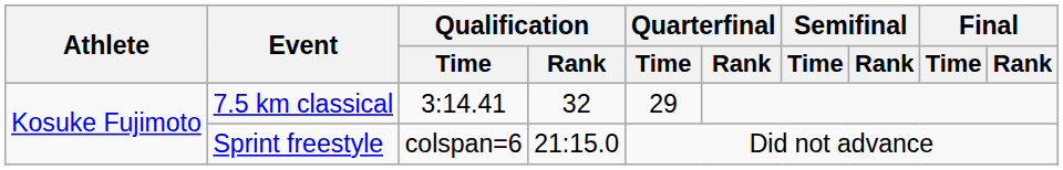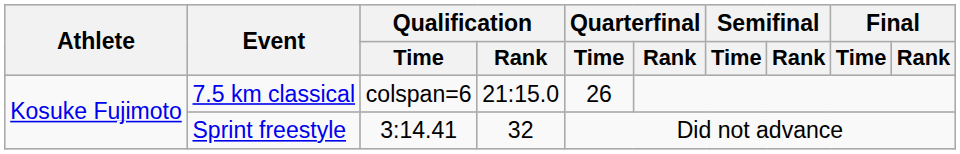7.5 km classical | Qualification / Time: 3:14.41 -> colspan=6
7.5 km classical | Qualification / Rank: 32 -> 21:15.0
7.5 km classical | Quarterfinal / Time: 29 -> 26
Sprint freestyle | Qualification / Time: colspan=6 -> 3:14.41
Sprint freestyle | Qualification / Rank: 21:15.0 -> 32
